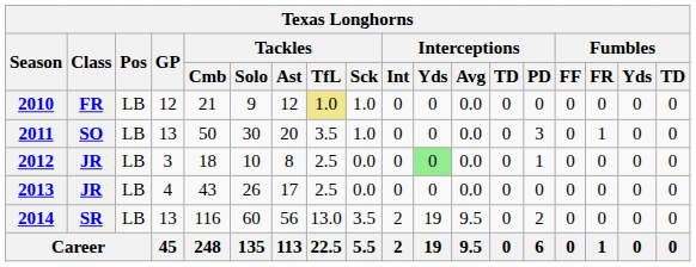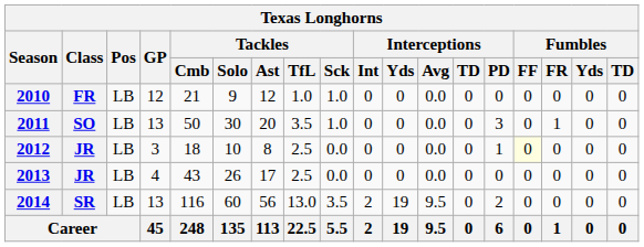2010 | Tackles / TfL: khaki background -> no background
2012 | Interceptions / Yds: lightgreen background -> no background
2012 | Fumbles / FF: no background -> lightyellow background
